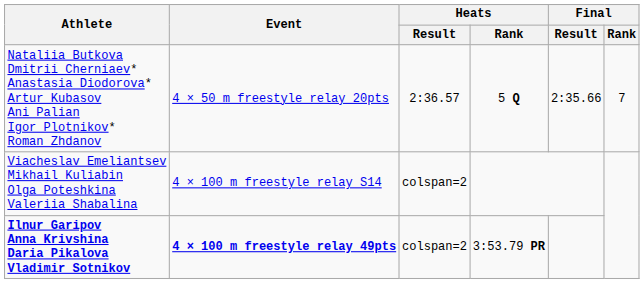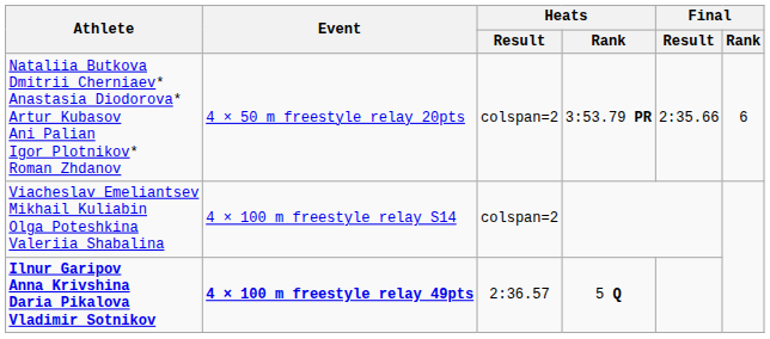row 3 | Heats / Result: 2:36.57 -> colspan=2
row 3 | Heats / Rank: 5 Q -> 3:53.79 PR
row 3 | Final / Rank: 7 -> 6
row 5 | Heats / Result: colspan=2 -> 2:36.57
row 5 | Heats / Rank: 3:53.79 PR -> 5 Q
